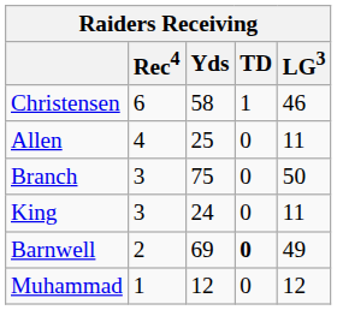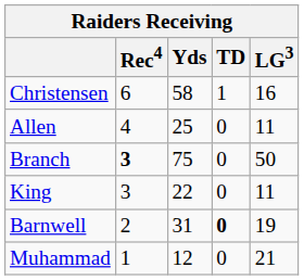Christensen | LG3: 46 -> 16
Branch | Rec4: normal -> bold
King | Yds: 24 -> 22
Barnwell | Yds: 69 -> 31
Barnwell | LG3: 49 -> 19
Muhammad | LG3: 12 -> 21
